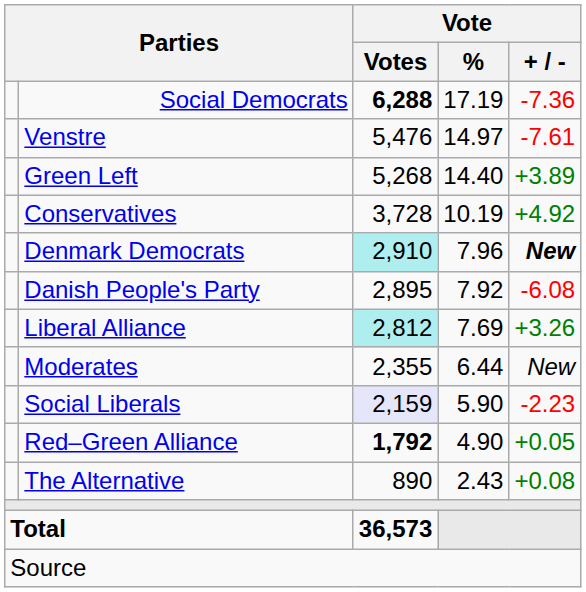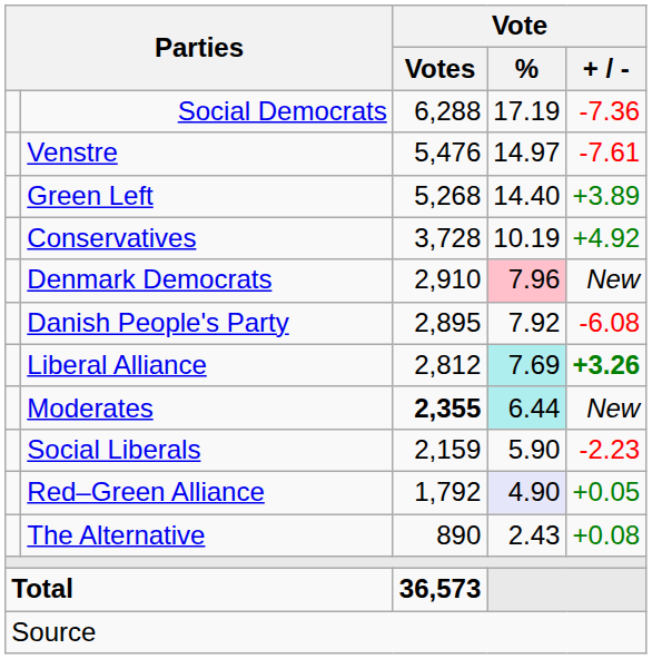Social Democrats | Vote / Votes: bold -> normal
Denmark Democrats | Vote / Votes: paleturquoise background -> no background
Denmark Democrats | Vote / %: no background -> pink background
Denmark Democrats | Vote / + / -: bold -> normal
Liberal Alliance | Vote / Votes: paleturquoise background -> no background
Liberal Alliance | Vote / %: no background -> paleturquoise background
Liberal Alliance | Vote / + / -: normal -> bold
Moderates | Vote / Votes: normal -> bold
Moderates | Vote / %: no background -> paleturquoise background
Social Liberals | Vote / Votes: lavender background -> no background
Red–Green Alliance | Vote / Votes: bold -> normal
Red–Green Alliance | Vote / %: no background -> lavender background
